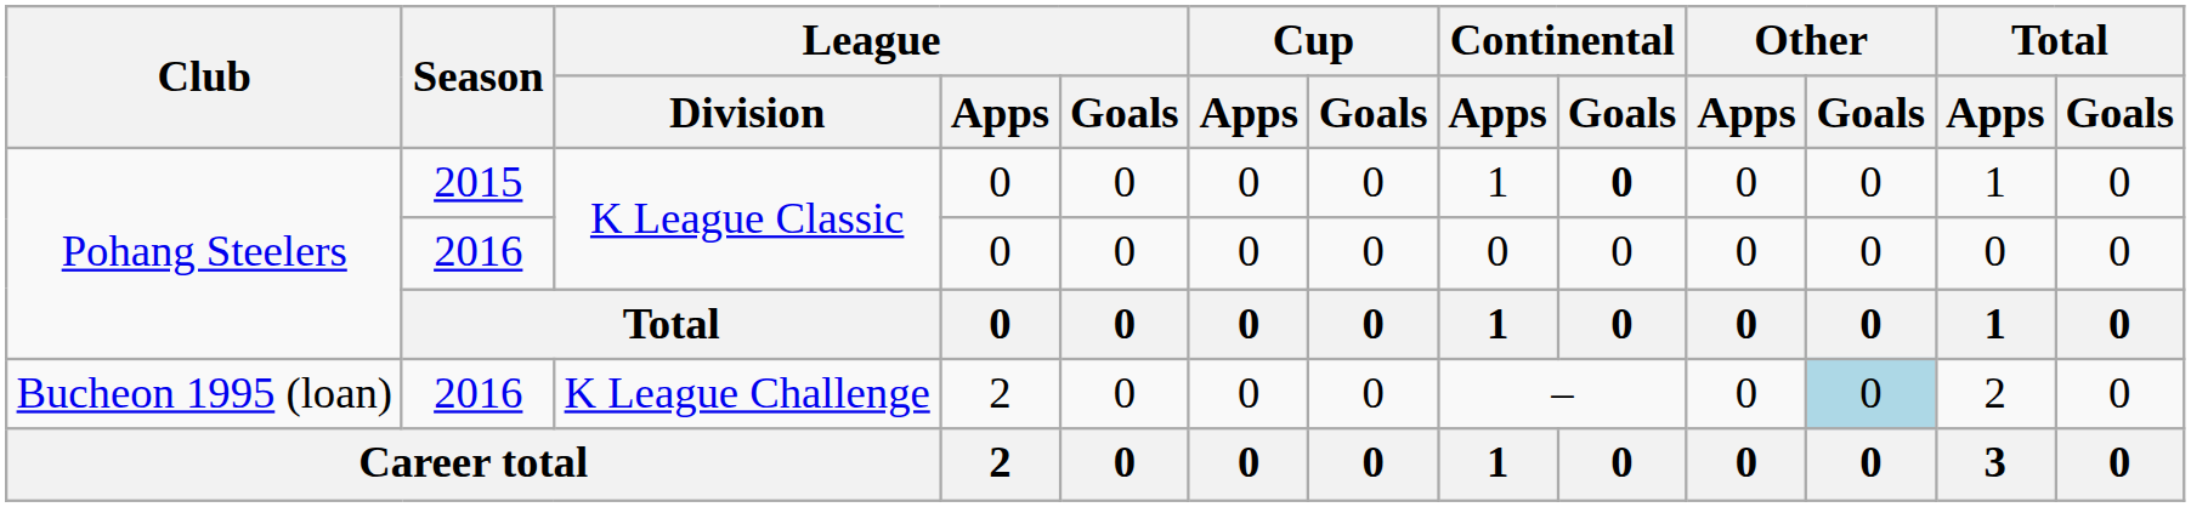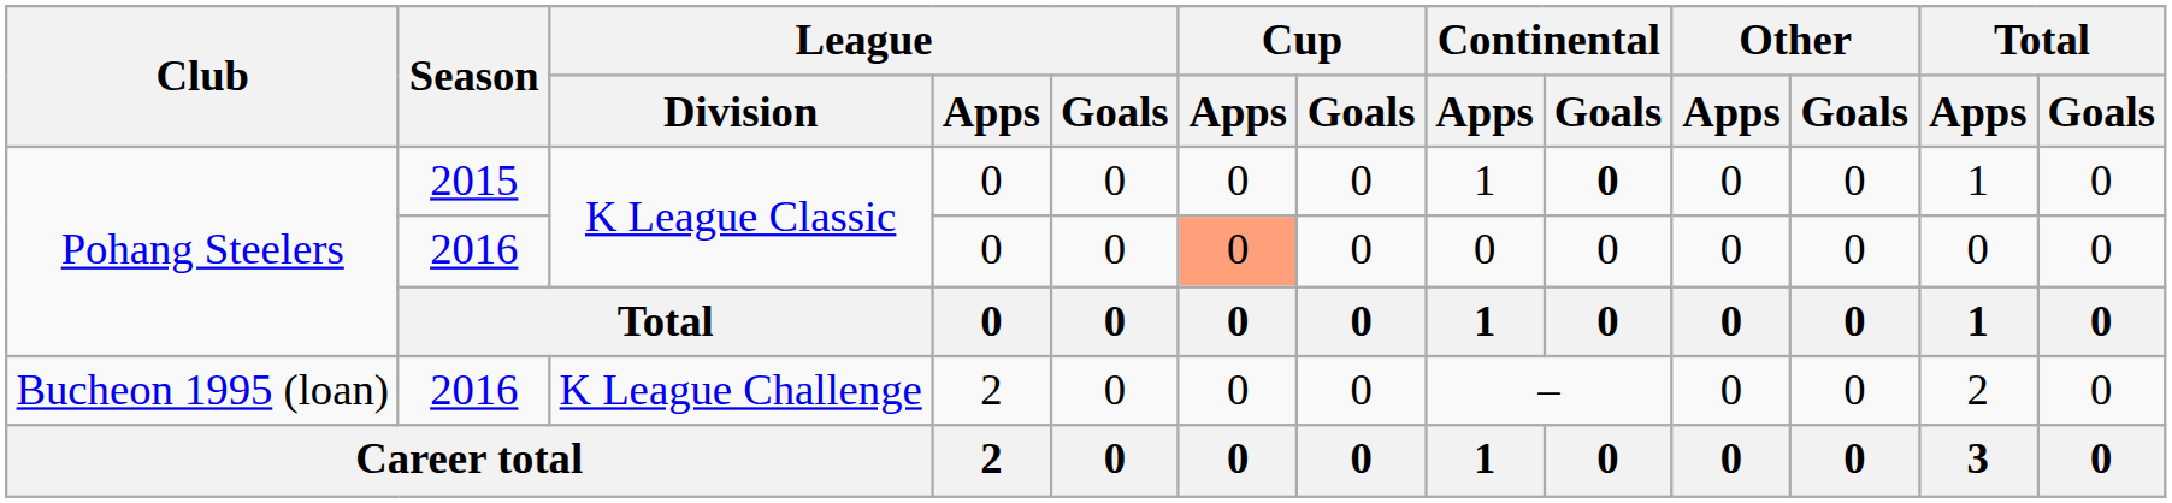Pohang Steelers / 2016 | Cup / Apps: no background -> lightsalmon background
Bucheon 1995 (loan) | Other / Goals: lightblue background -> no background
